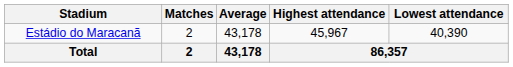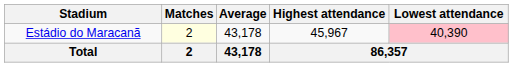Estádio do Maracanã | Matches: no background -> lightyellow background
Estádio do Maracanã | Lowest attendance: no background -> pink background
